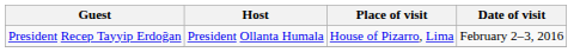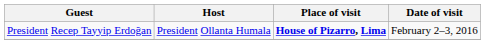President Recep Tayyip Erdoğan | Place of visit: normal -> bold
